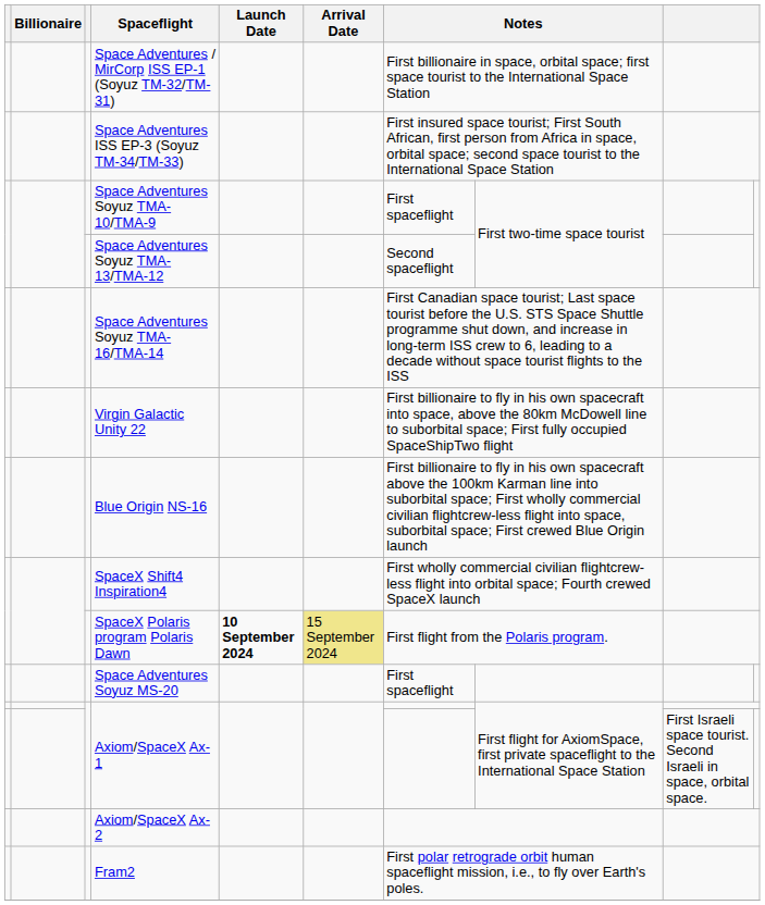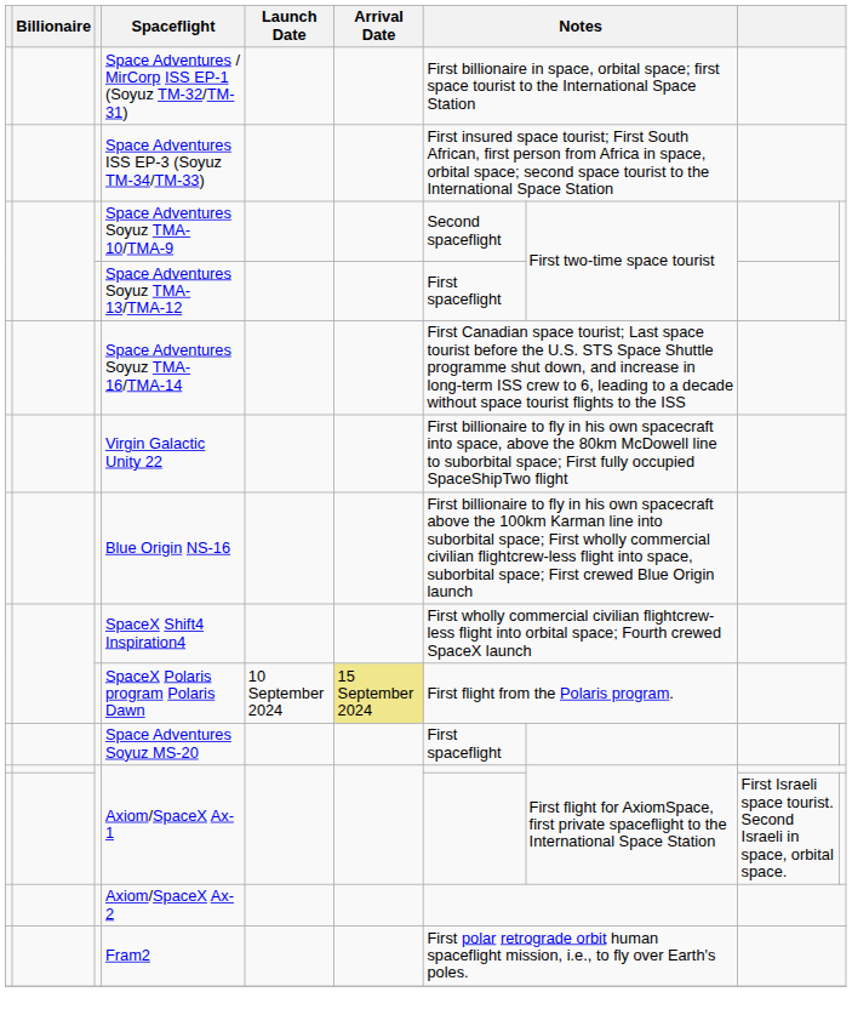Space Adventures Soyuz TMA-10/TMA-9 | column 7: First spaceflight -> Second spaceflight
Space Adventures Soyuz TMA-13/TMA-12 | column 7: Second spaceflight -> First spaceflight
SpaceX Polaris program Polaris Dawn | Launch Date: bold -> normal
